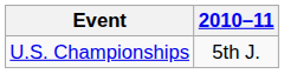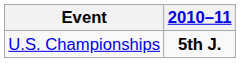U.S. Championships | 2010–11: normal -> bold
